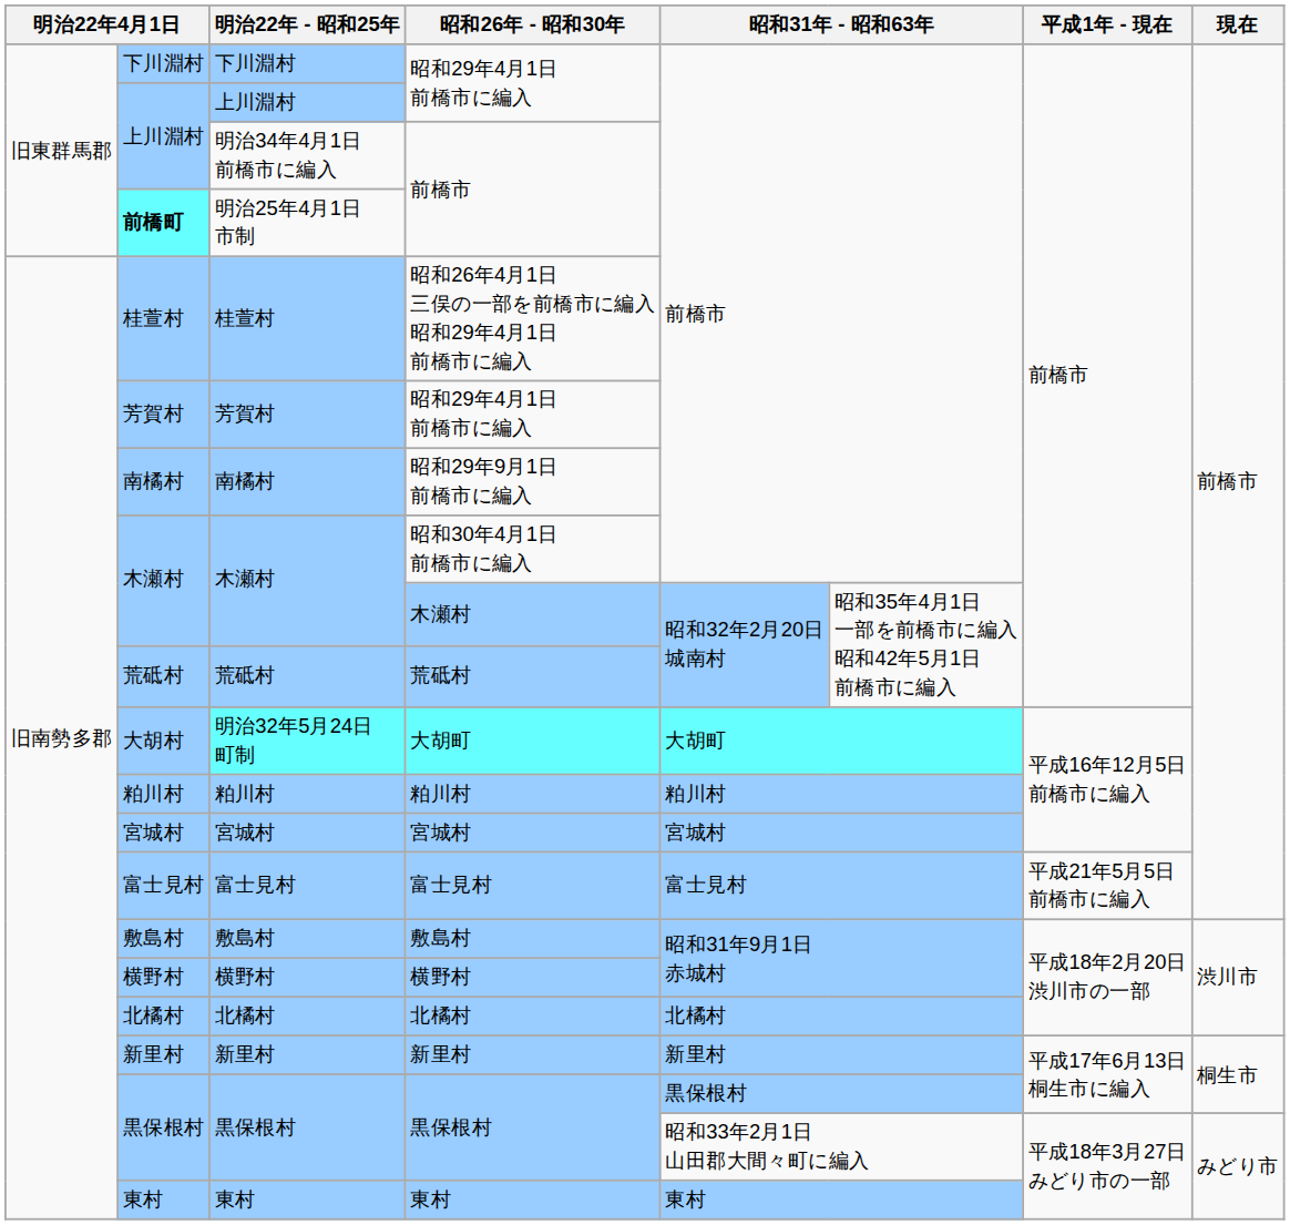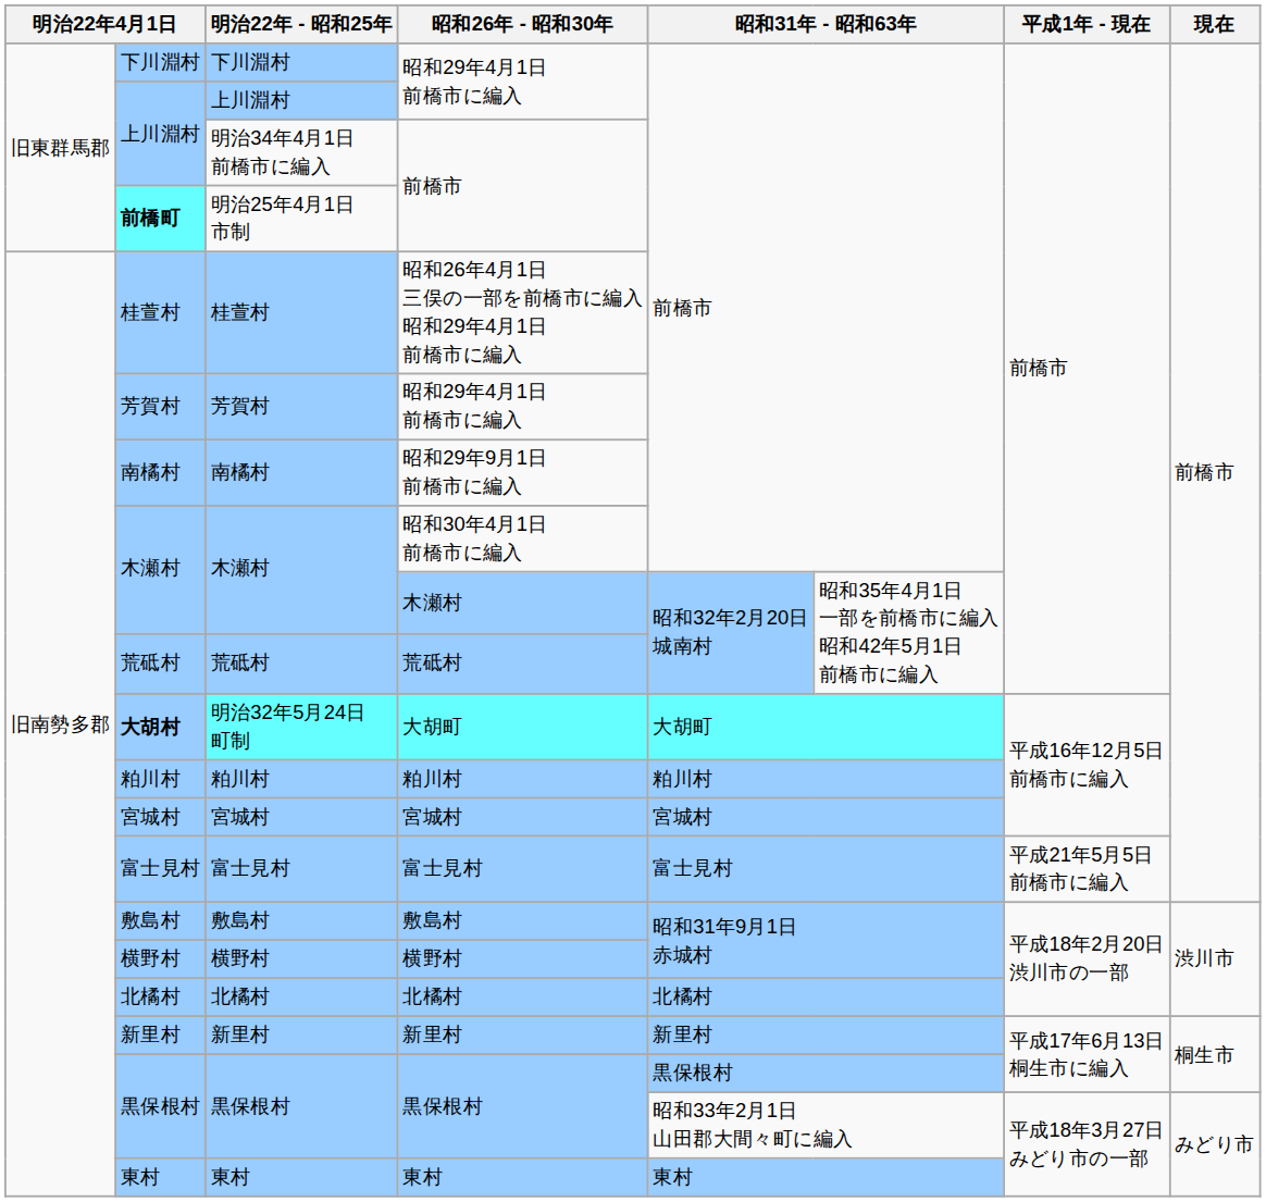明治32年5月24日 町制 | column 2: normal -> bold
